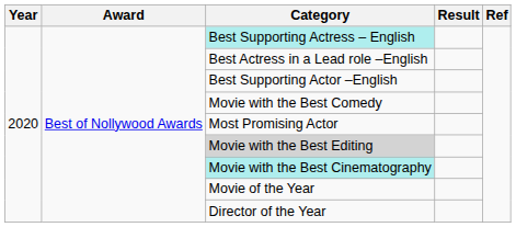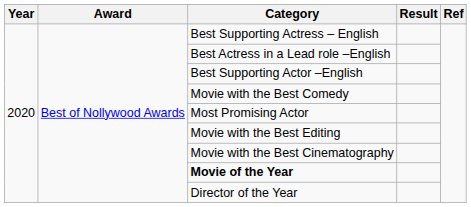Best Supporting Actress – English | Category: paleturquoise background -> no background
Movie with the Best Editing | Category: lightgrey background -> no background
Movie with the Best Cinematography | Category: paleturquoise background -> no background
Movie of the Year | Category: normal -> bold
